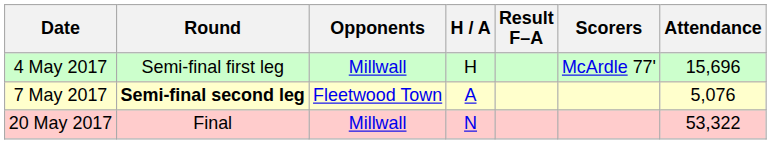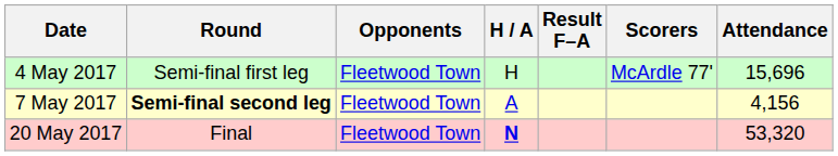4 May 2017 | Opponents: Millwall -> Fleetwood Town
7 May 2017 | Attendance: 5,076 -> 4,156
20 May 2017 | Opponents: Millwall -> Fleetwood Town
20 May 2017 | H / A: normal -> bold
20 May 2017 | Attendance: 53,322 -> 53,320
